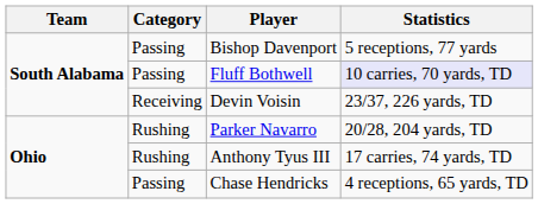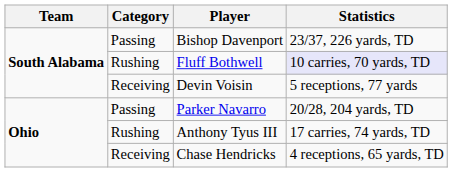Bishop Davenport | Statistics: 5 receptions, 77 yards -> 23/37, 226 yards, TD
Fluff Bothwell | Category: Passing -> Rushing
Devin Voisin | Statistics: 23/37, 226 yards, TD -> 5 receptions, 77 yards
Parker Navarro | Category: Rushing -> Passing
Chase Hendricks | Category: Passing -> Receiving
